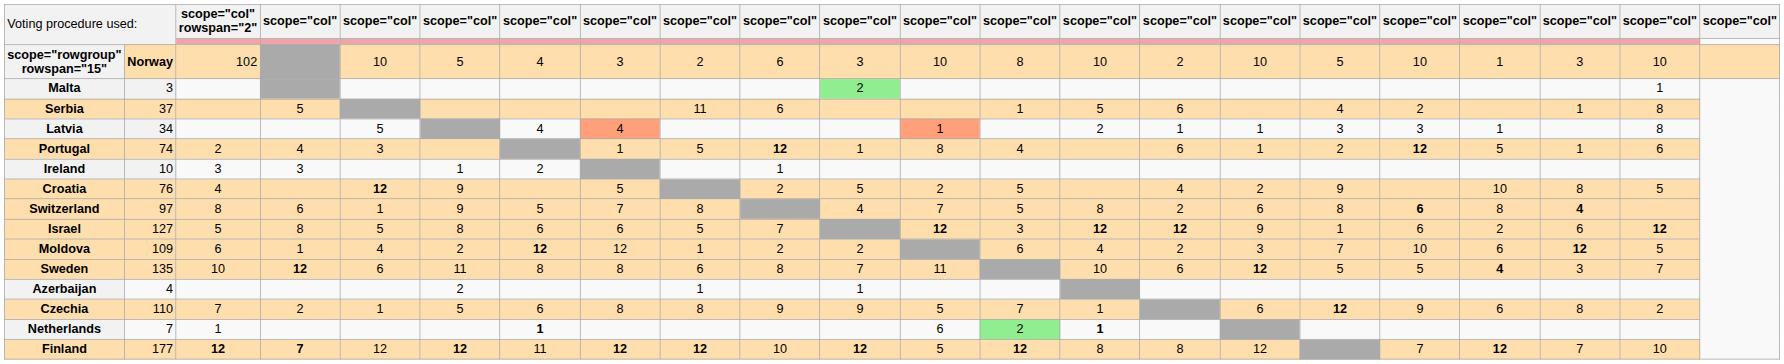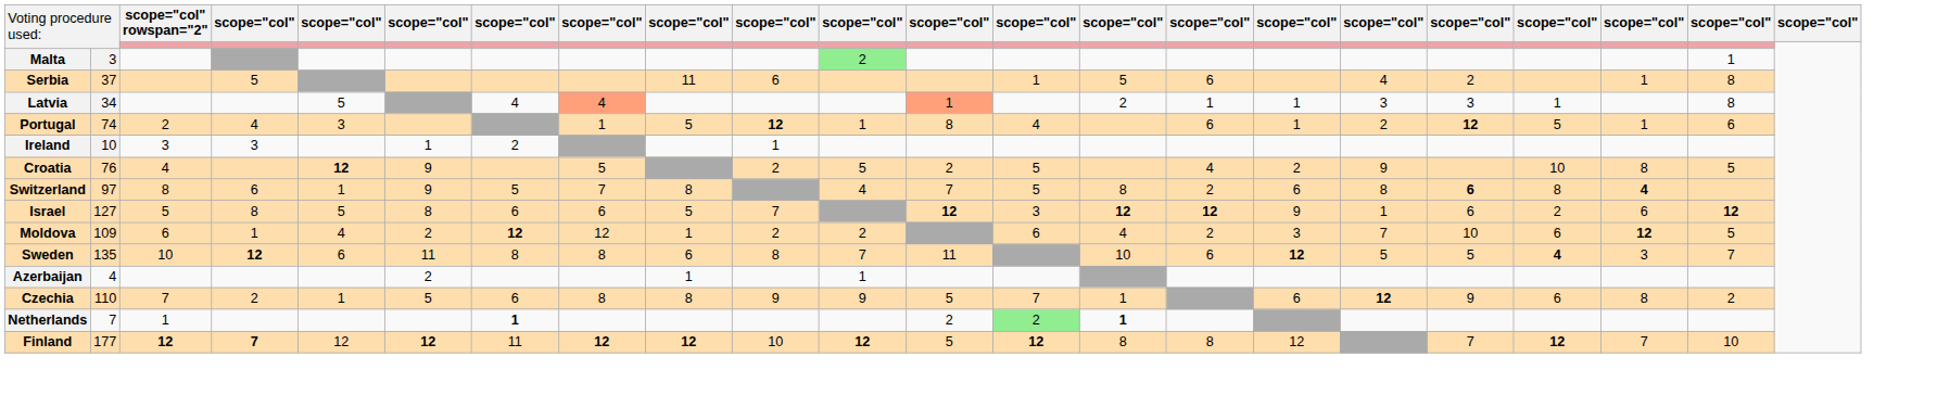- row: scope="rowgroup" rowspan="15" | Norway | 102 | 10 | 5 | 4 | 3 | 2 | 6 | 3 | 10 | 8 | 10 | 2 | 10 | 5 | 10 | 1 | 3 | 10
Netherlands | column 12: 6 -> 2
